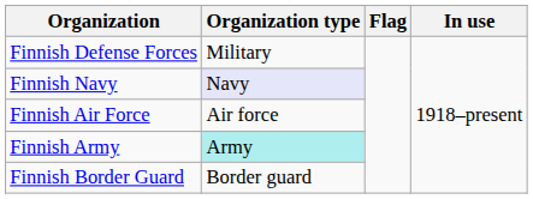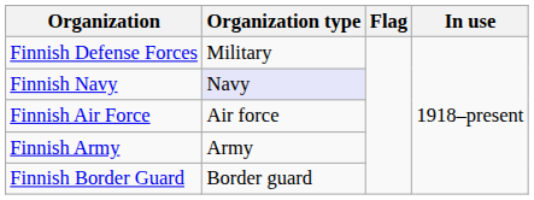Finnish Army | Organization type: paleturquoise background -> no background
